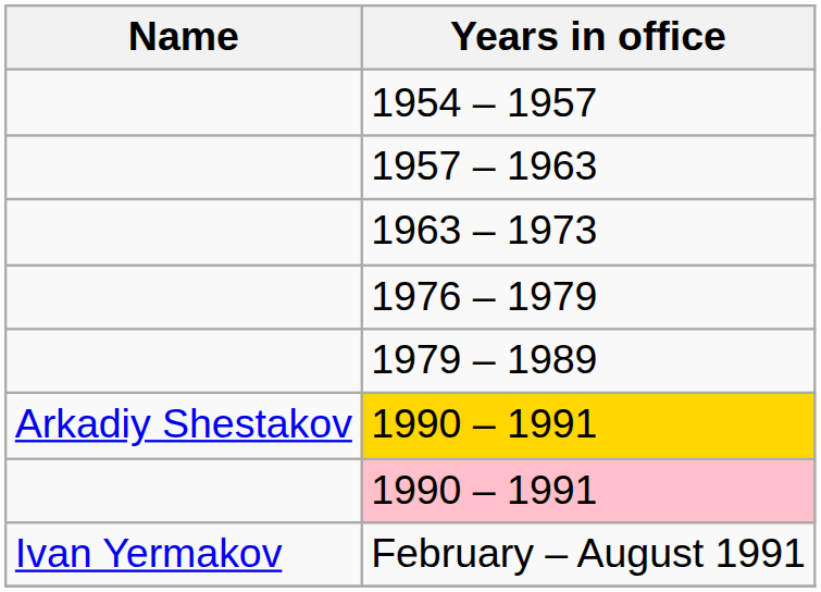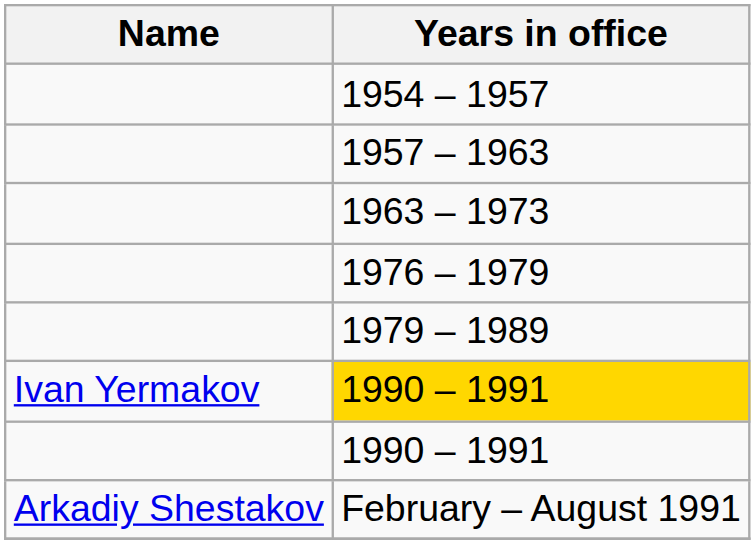row 7 | Name: Arkadiy Shestakov -> Ivan Yermakov
row 8 | Years in office: pink background -> no background
row 9 | Name: Ivan Yermakov -> Arkadiy Shestakov
